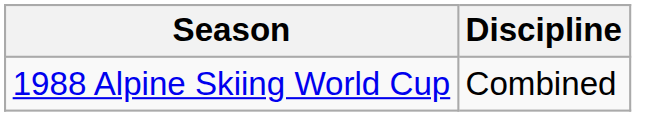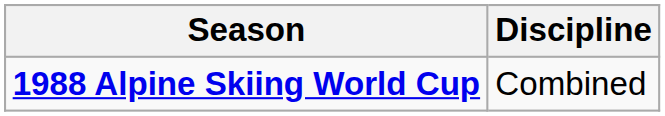row 2 | Season: normal -> bold
